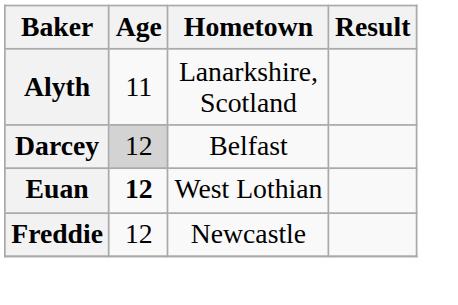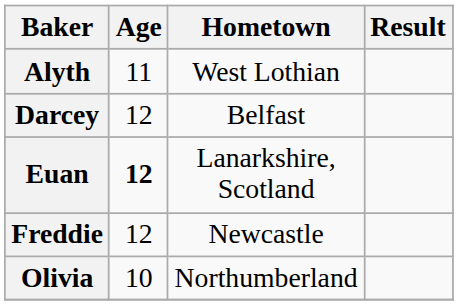Alyth | Hometown: Lanarkshire, Scotland -> West Lothian
Darcey | Age: lightgrey background -> no background
Euan | Hometown: West Lothian -> Lanarkshire, Scotland
+ row: Olivia | 10 | Northumberland
